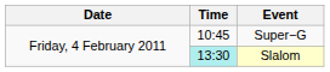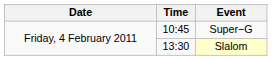Slalom | Time: paleturquoise background -> no background
